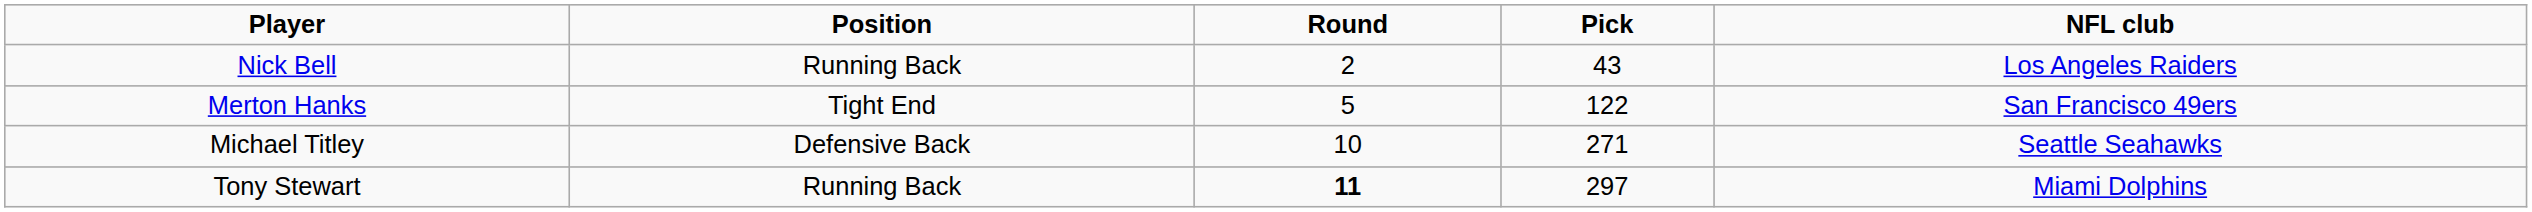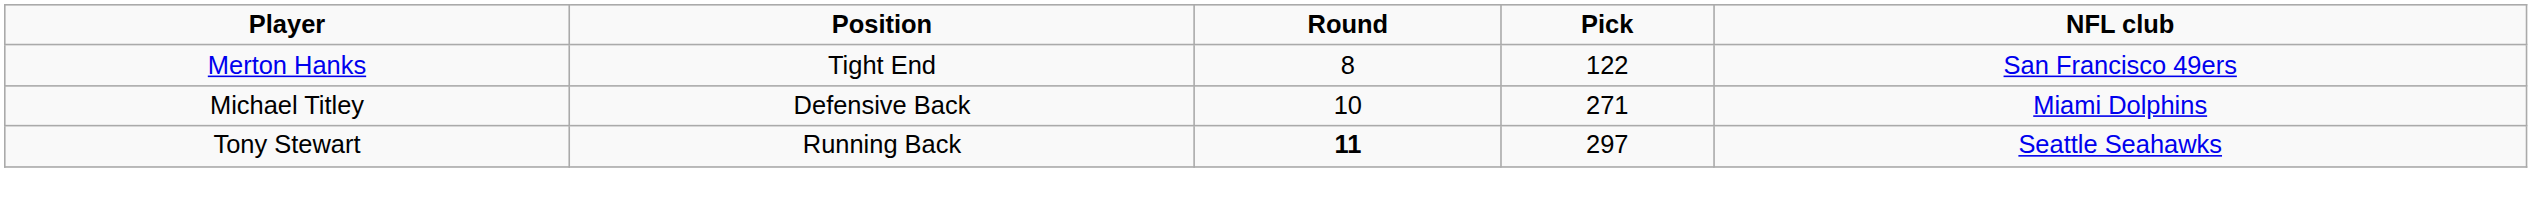- row: Nick Bell | Running Back | 2 | 43 | Los Angeles Raiders
Merton Hanks | Round: 5 -> 8
Michael Titley | NFL club: Seattle Seahawks -> Miami Dolphins
Tony Stewart | NFL club: Miami Dolphins -> Seattle Seahawks
